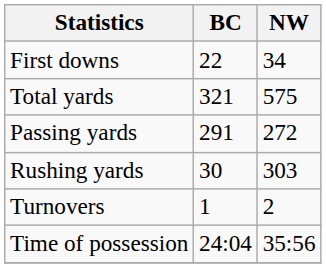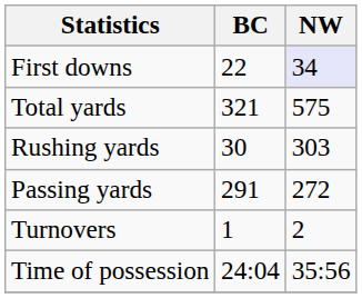First downs | NW: no background -> lavender background
rows swapped: Rushing yards <-> Passing yards
